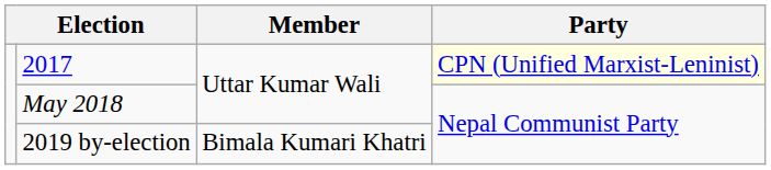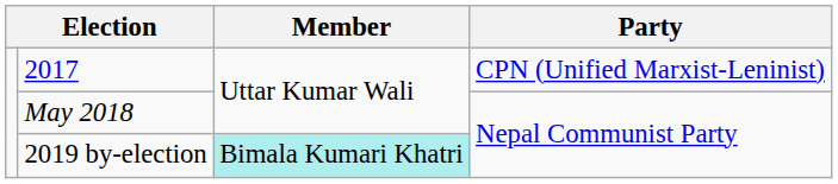2017 | Party: lightyellow background -> no background
2019 by-election | Member: no background -> paleturquoise background
